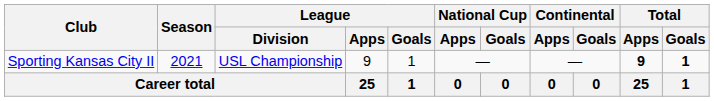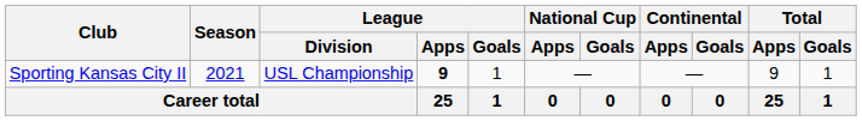Sporting Kansas City II | League / Apps: normal -> bold
Sporting Kansas City II | Total / Apps: bold -> normal
Sporting Kansas City II | Total / Goals: bold -> normal
